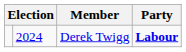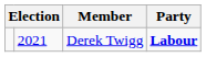Derek Twigg | column 2: 2024 -> 2021
